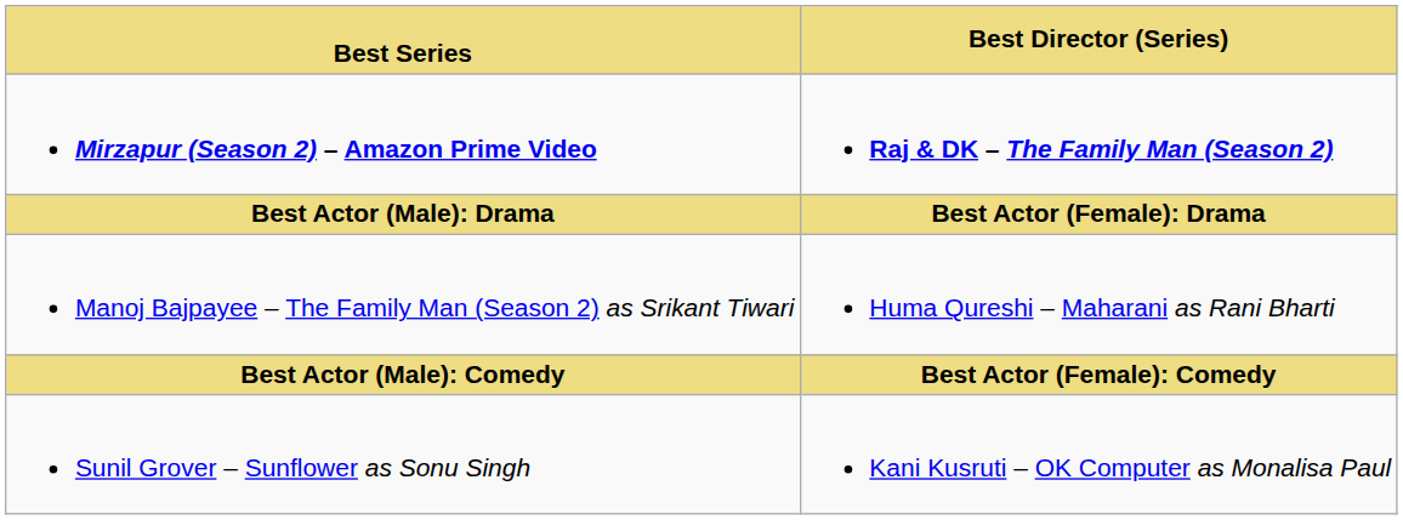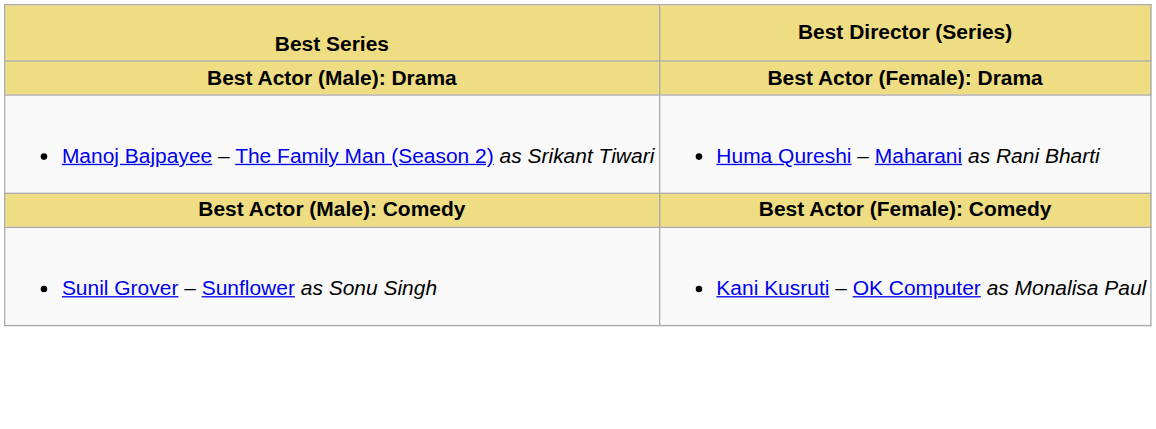- row: Mirzapur (Season 2) – Amazon Prime Video | Raj & DK – The Family Man (Season 2)
